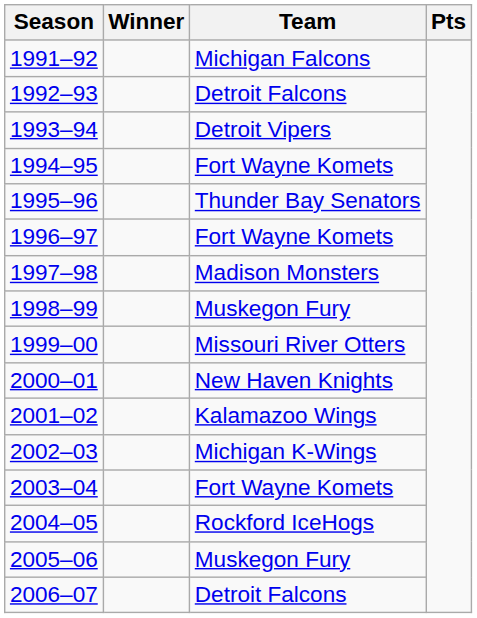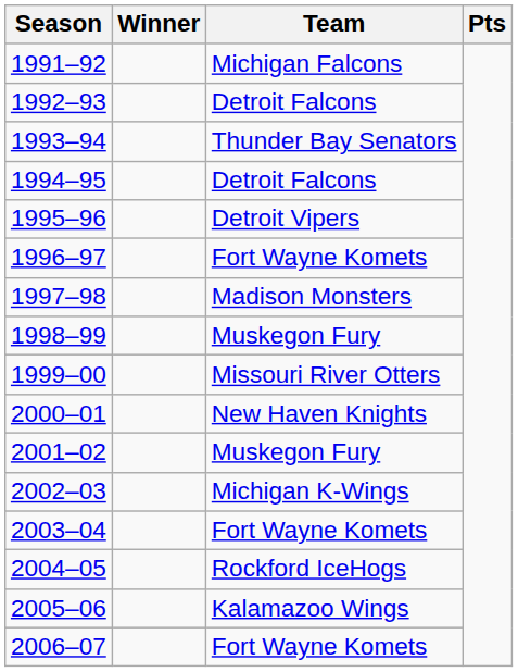1993–94 | Team: Detroit Vipers -> Thunder Bay Senators
1994–95 | Team: Fort Wayne Komets -> Detroit Falcons
1995–96 | Team: Thunder Bay Senators -> Detroit Vipers
2001–02 | Team: Kalamazoo Wings -> Muskegon Fury
2005–06 | Team: Muskegon Fury -> Kalamazoo Wings
2006–07 | Team: Detroit Falcons -> Fort Wayne Komets
